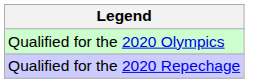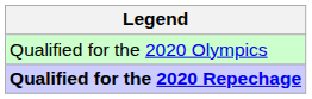row 3 | column 1: normal -> bold
